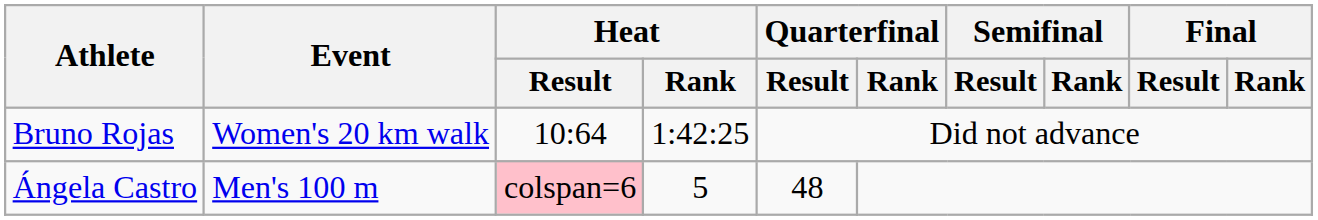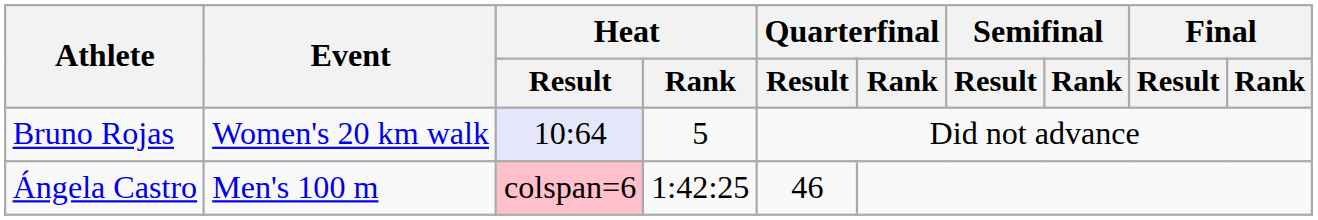Bruno Rojas | Heat / Result: no background -> lavender background
Bruno Rojas | Heat / Rank: 1:42:25 -> 5
Ángela Castro | Heat / Rank: 5 -> 1:42:25
Ángela Castro | Quarterfinal / Result: 48 -> 46
